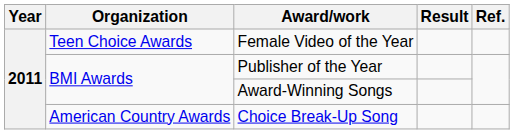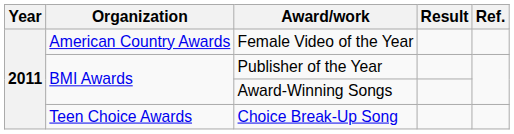Female Video of the Year | Organization: Teen Choice Awards -> American Country Awards
Choice Break-Up Song | Organization: American Country Awards -> Teen Choice Awards
